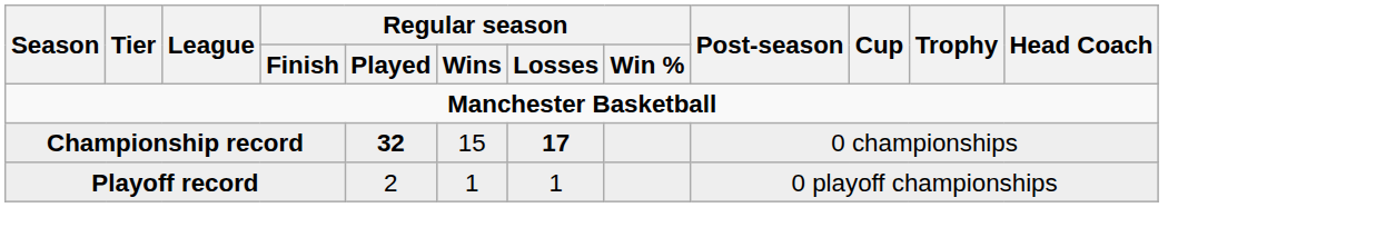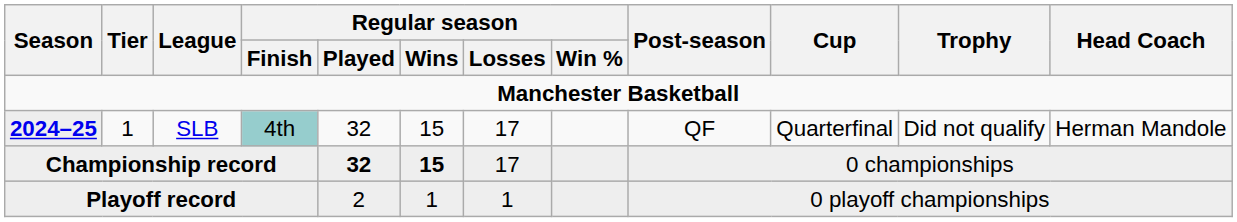+ row: 2024–25 | 1 | SLB | 4th | 32 | 15 | 17 | QF | Quarterfinal | Did not qualify | Herman Mandole
Championship record | Regular season / Wins: normal -> bold
Championship record | Regular season / Losses: bold -> normal
